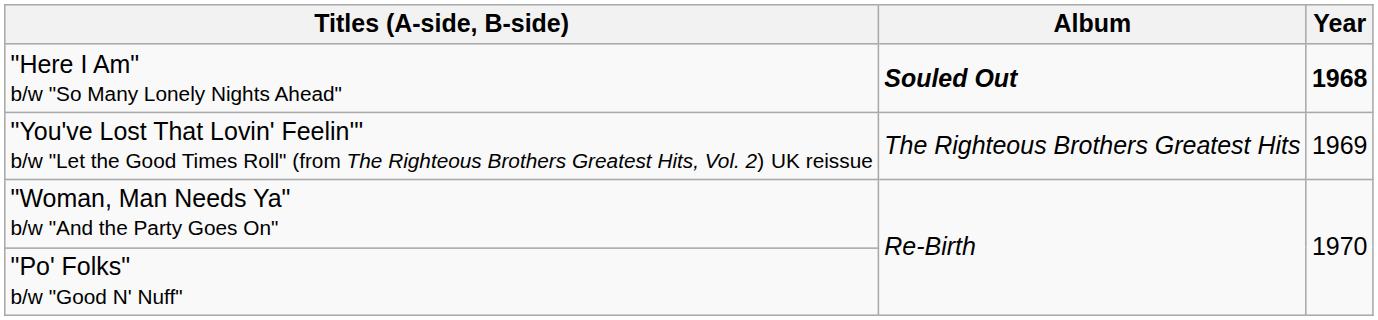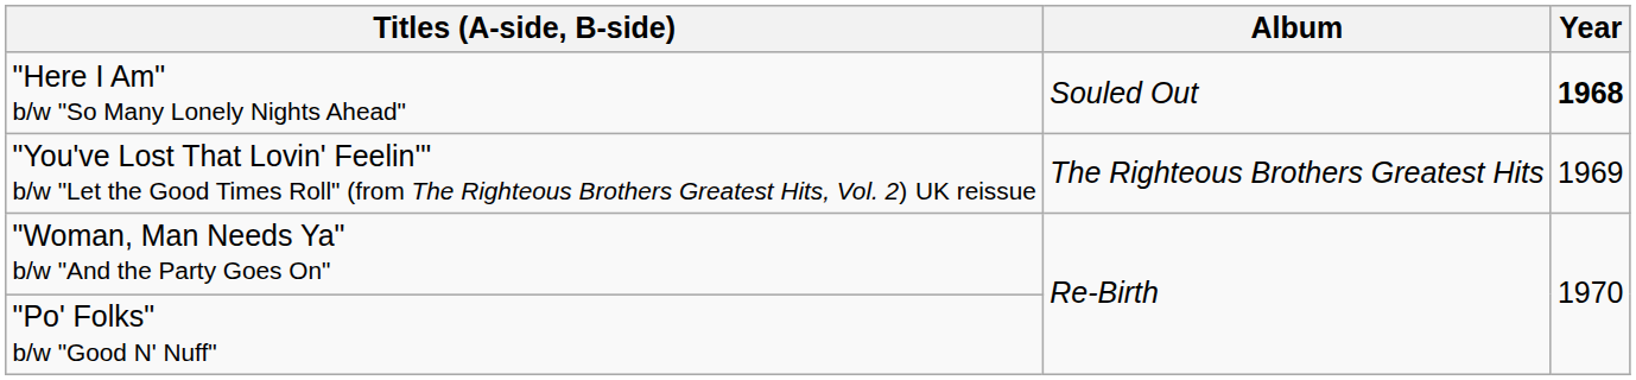"Here I Am" b/w "So Many Lonely Nights Ahead" | Album: bold -> normal
